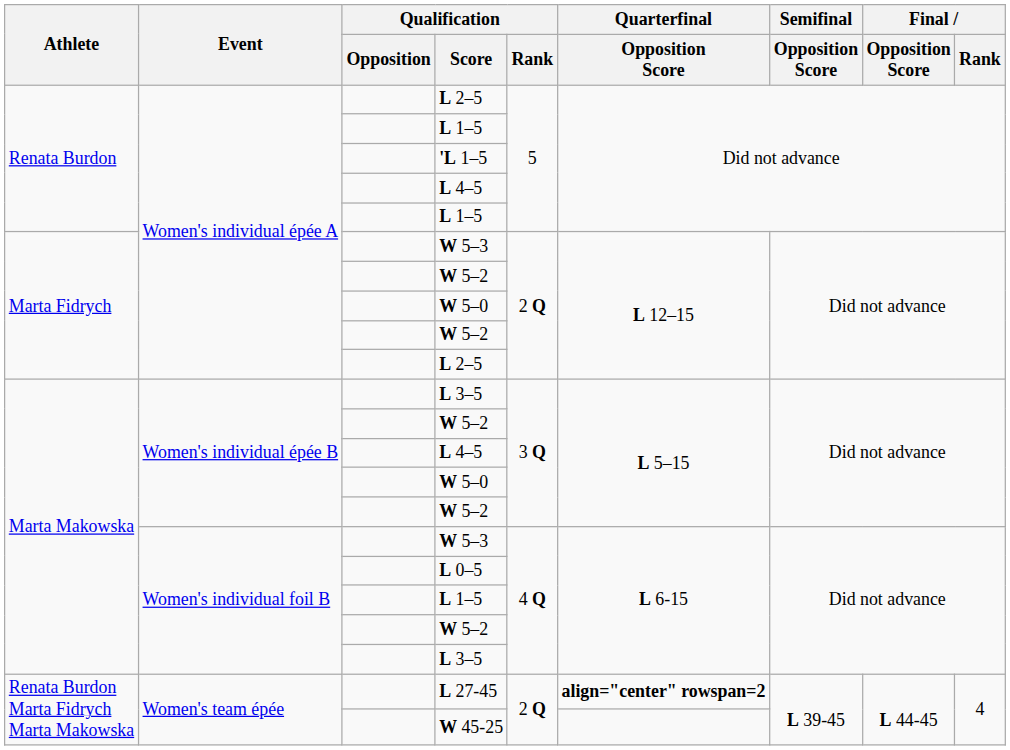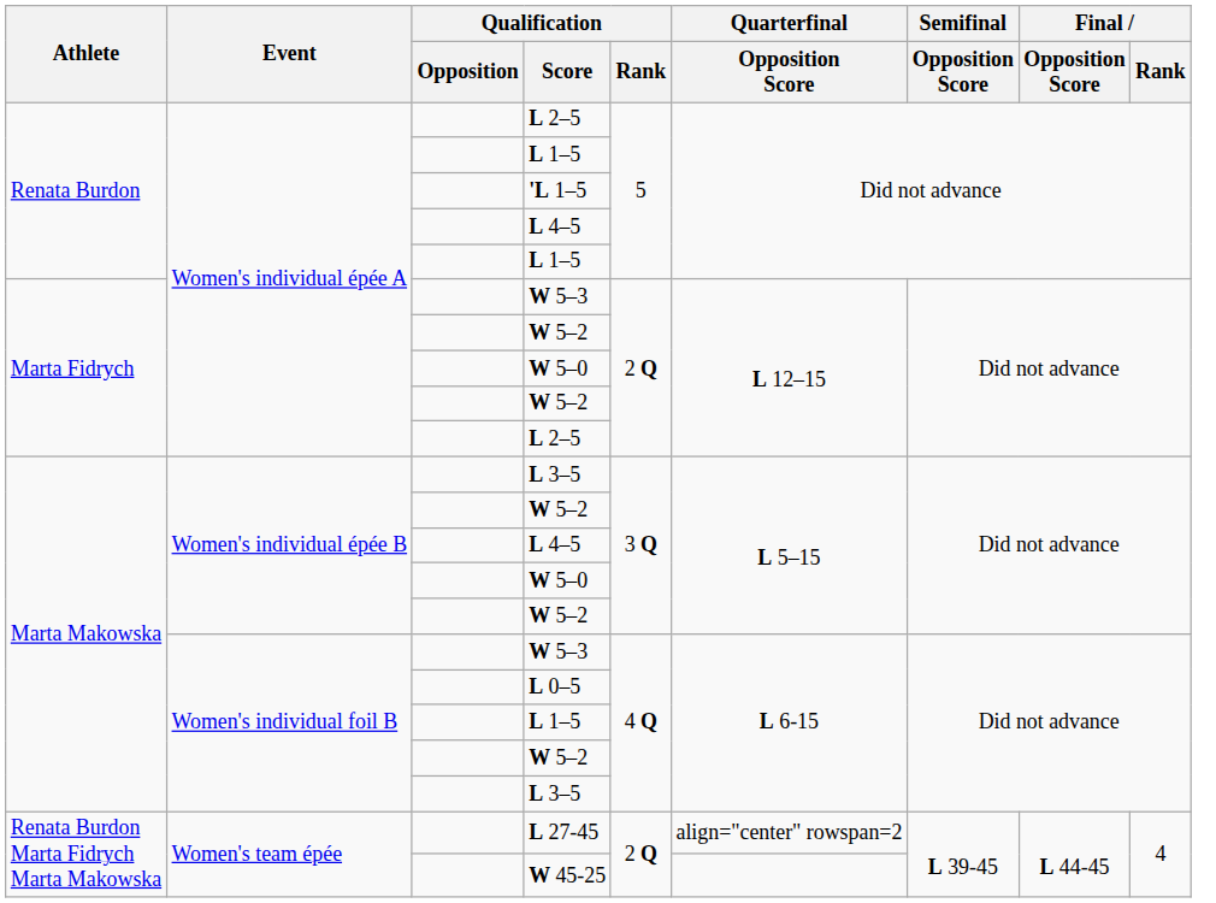L 27-45 | Quarterfinal / Opposition Score: bold -> normal
